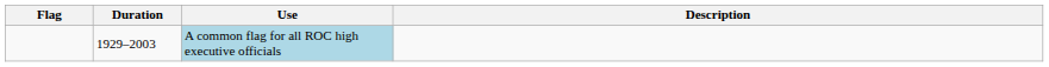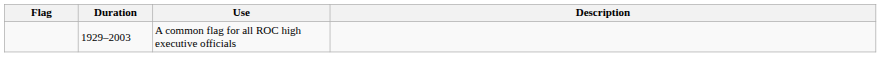row 2 | Use: lightblue background -> no background
